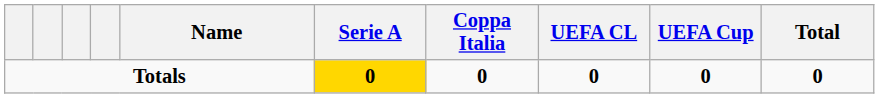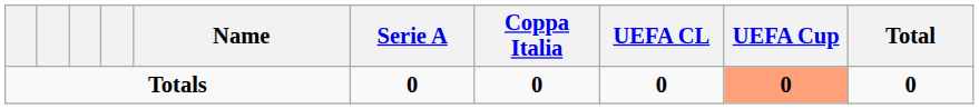row 2 | Serie A: gold background -> no background
row 2 | UEFA Cup: no background -> lightsalmon background
